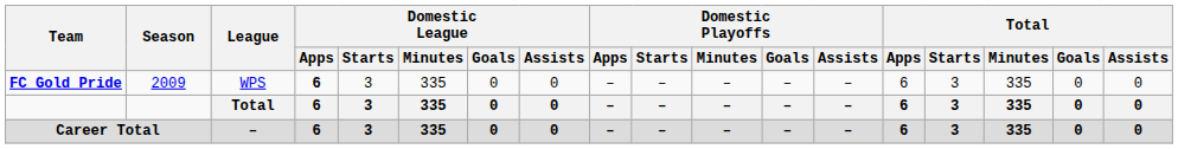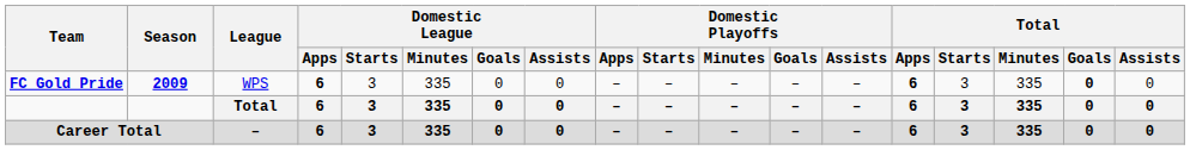FC Gold Pride | Season: normal -> bold
FC Gold Pride | Total / Apps: normal -> bold
FC Gold Pride | Total / Goals: normal -> bold
